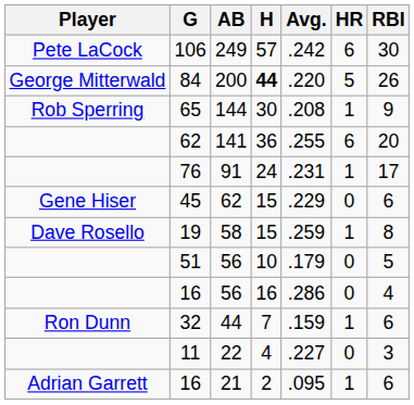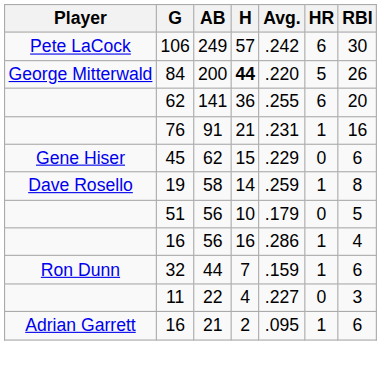- row: Rob Sperring | 65 | 144 | 30 | .208 | 1 | 9
76 | H: 24 -> 21
76 | RBI: 17 -> 16
19 | H: 15 -> 14
16 / 56 | HR: 0 -> 1
